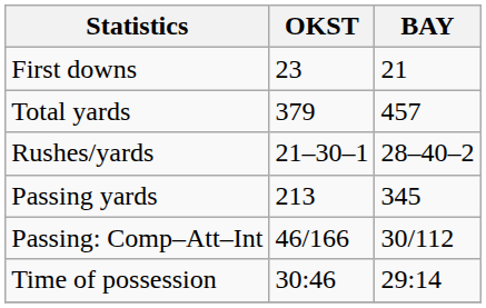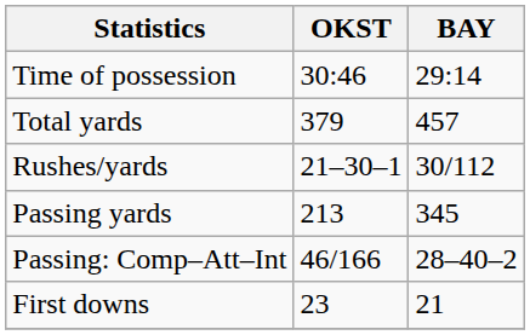rows swapped: First downs <-> Time of possession
Rushes/yards | BAY: 28–40–2 -> 30/112
Passing: Comp–Att–Int | BAY: 30/112 -> 28–40–2
